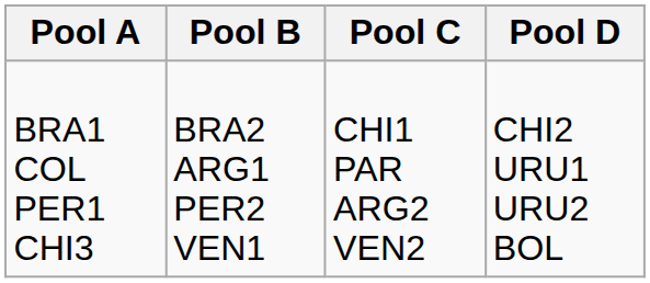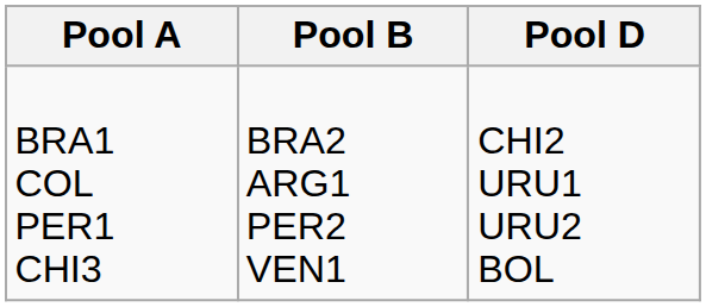- column: Pool C | CHI1 PAR ARG2 VEN2
